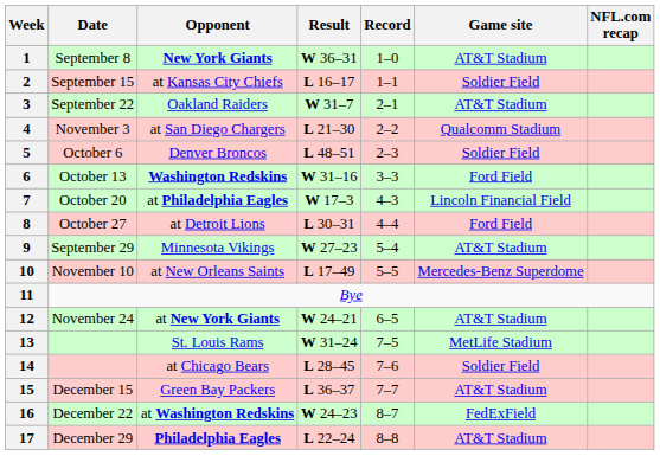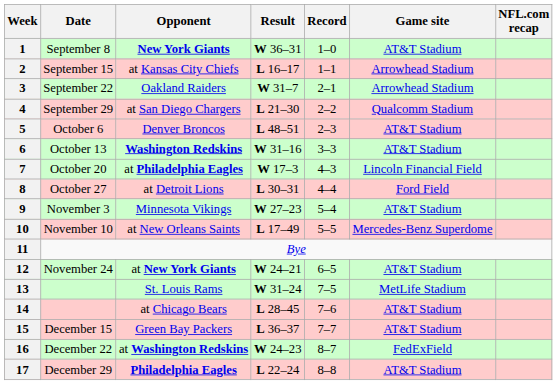2 | Game site: Soldier Field -> Arrowhead Stadium
3 | Game site: AT&T Stadium -> Arrowhead Stadium
4 | Date: November 3 -> September 29
5 | Game site: Soldier Field -> AT&T Stadium
6 | Game site: Ford Field -> AT&T Stadium
9 | Date: September 29 -> November 3
14 | Game site: Soldier Field -> AT&T Stadium
